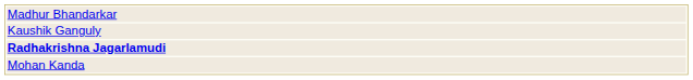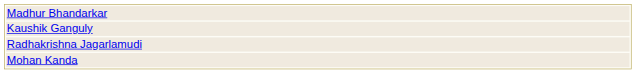row 3 | column 1: bold -> normal
